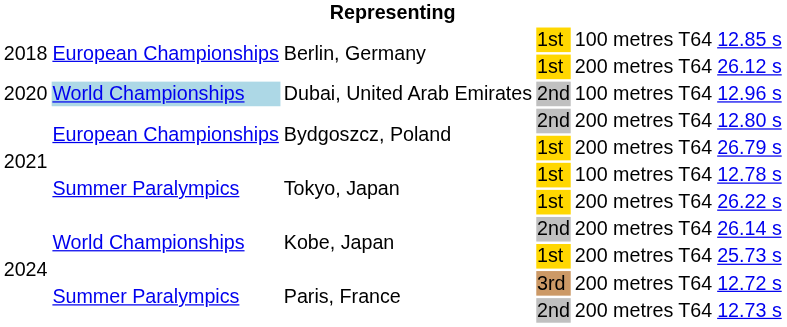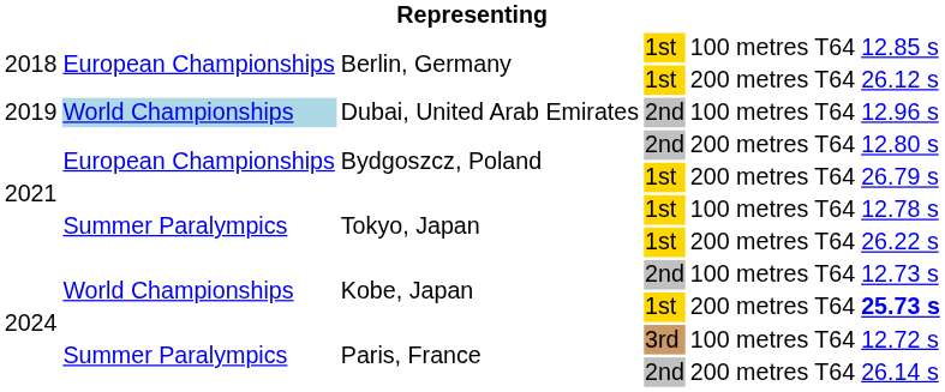Dubai, United Arab Emirates | column 1: 2020 -> 2019
Kobe, Japan / 2nd | column 5: 200 metres T64 -> 100 metres T64
Kobe, Japan / 2nd | column 6: 26.14 s -> 12.73 s
Kobe, Japan / 1st | column 6: normal -> bold
Paris, France / 3rd | column 5: 200 metres T64 -> 100 metres T64
Paris, France / 2nd | column 6: 12.73 s -> 26.14 s
